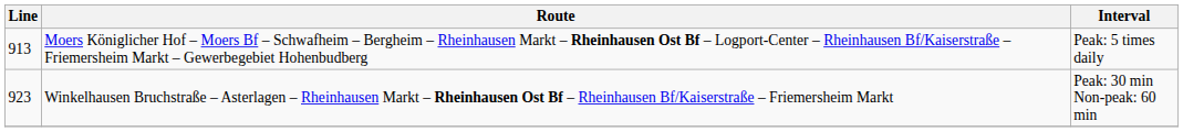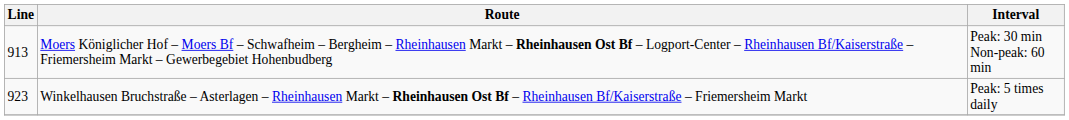row 2 | Interval: Peak: 5 times daily -> Peak: 30 min Non-peak: 60 min
row 3 | Interval: Peak: 30 min Non-peak: 60 min -> Peak: 5 times daily
